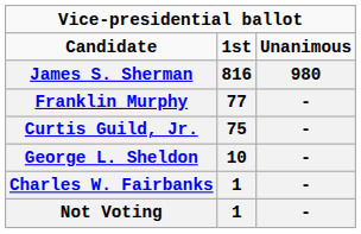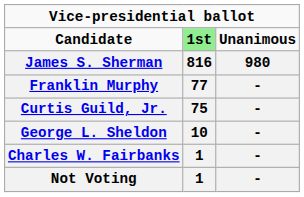Candidate | column 2: no background -> lightgreen background
